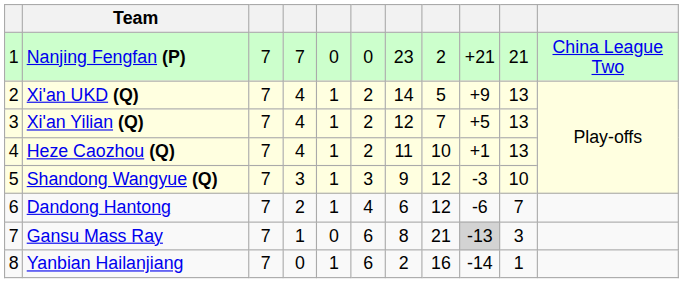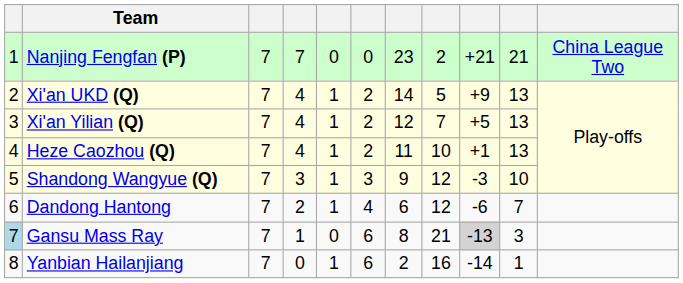Gansu Mass Ray | column 1: no background -> lightblue background
